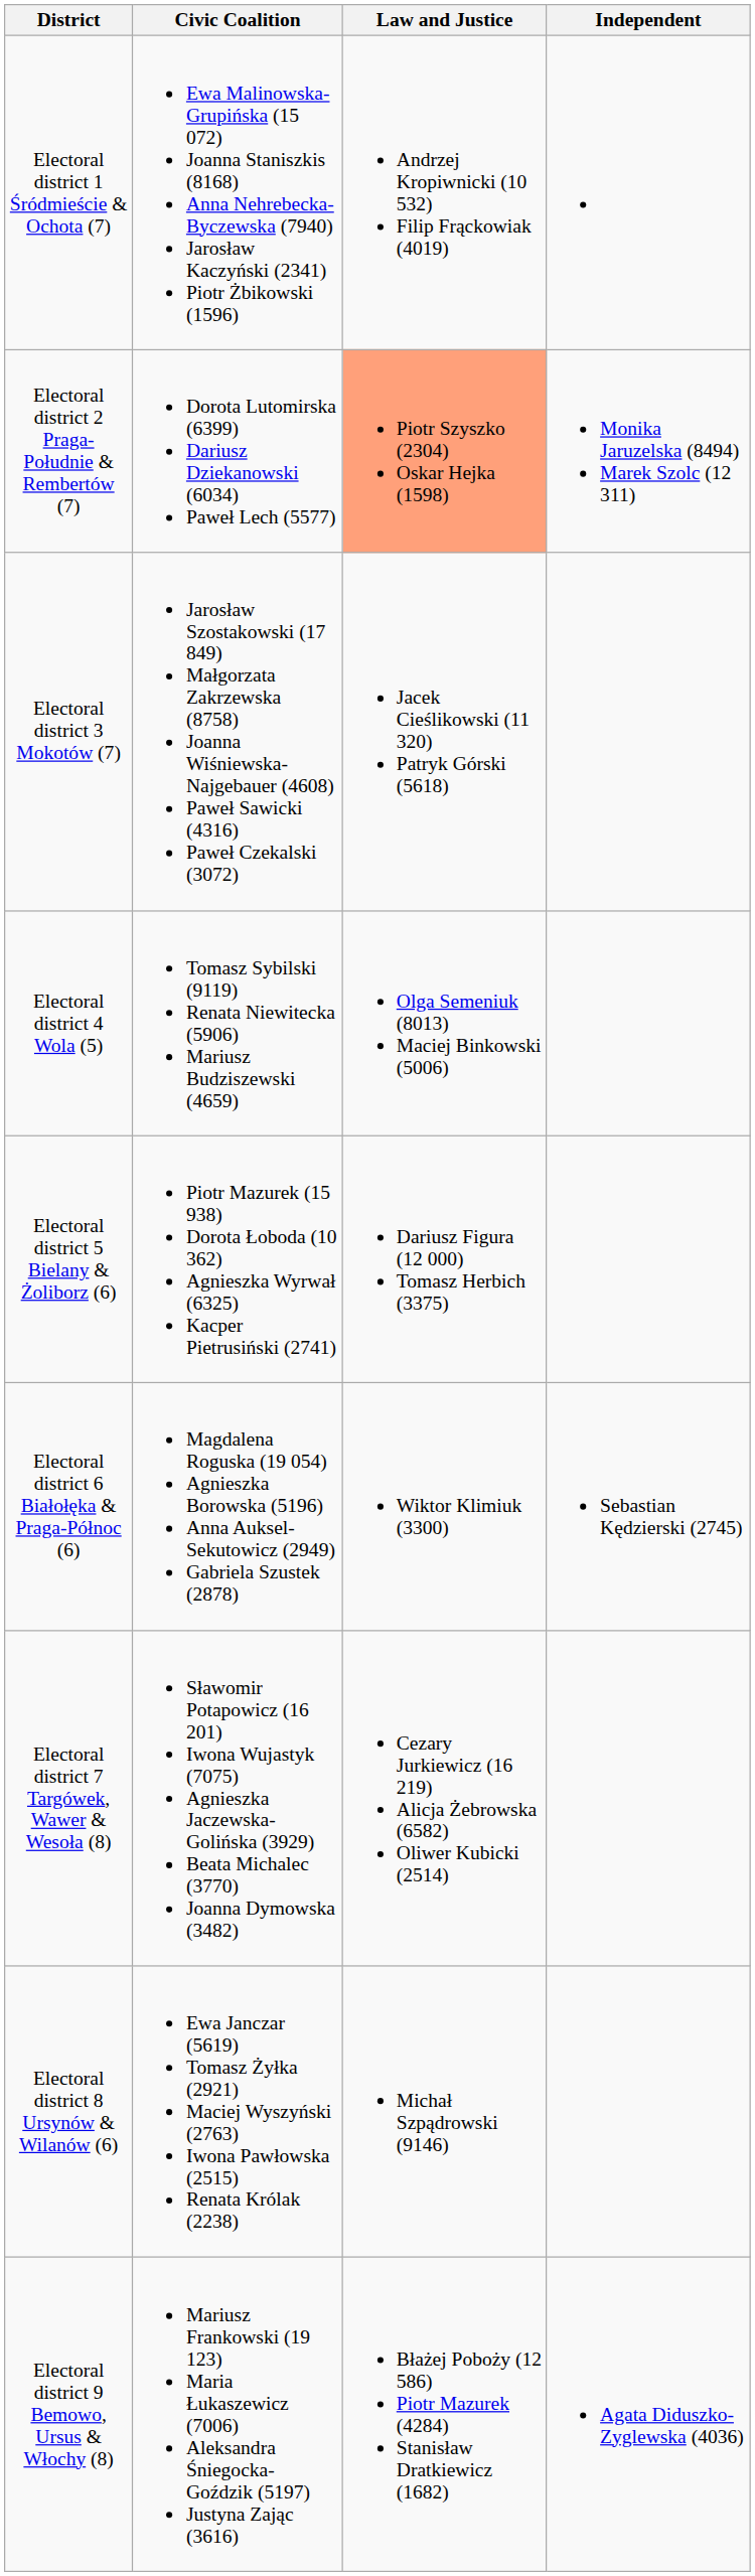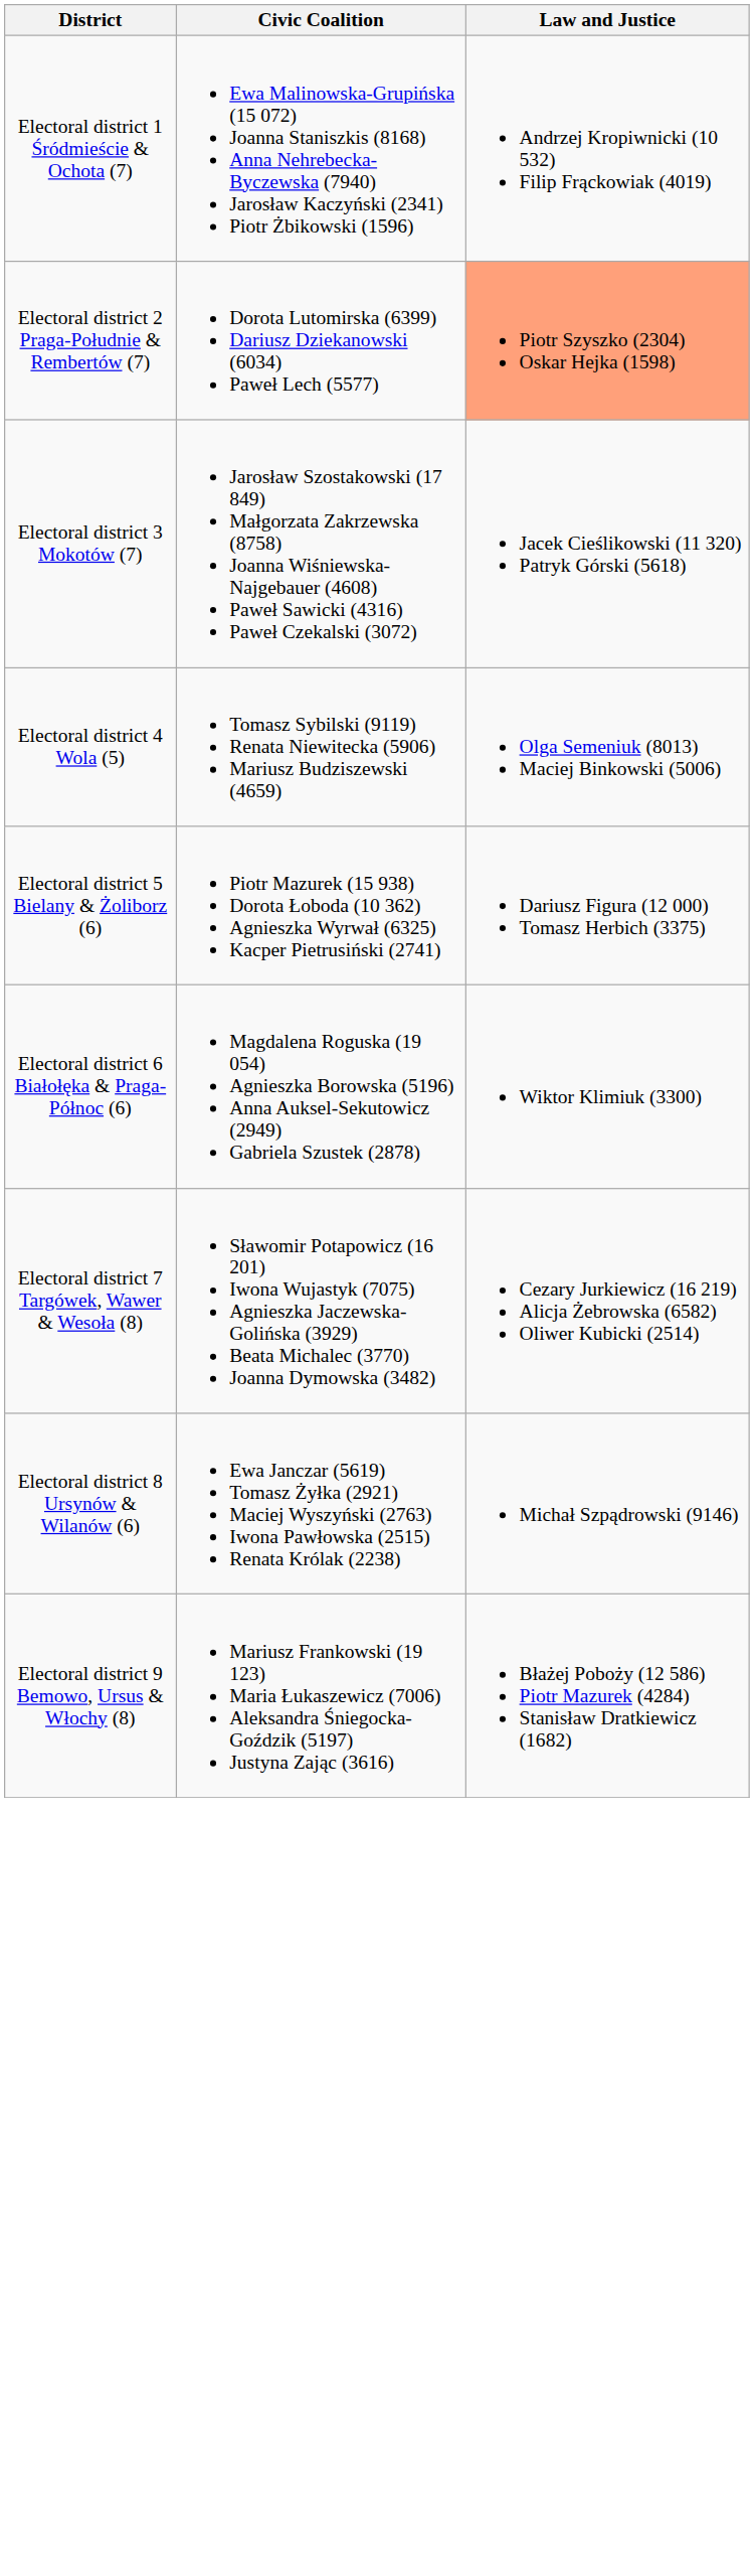- column: Independent | Monika Jaruzelska (8494) Marek Szolc (12 311) | Sebastian Kędzierski (2745) | Agata Diduszko-Zyglewska (4036)
